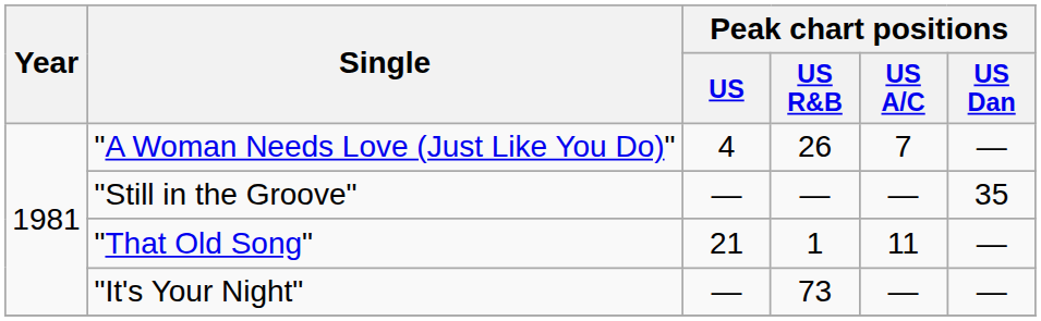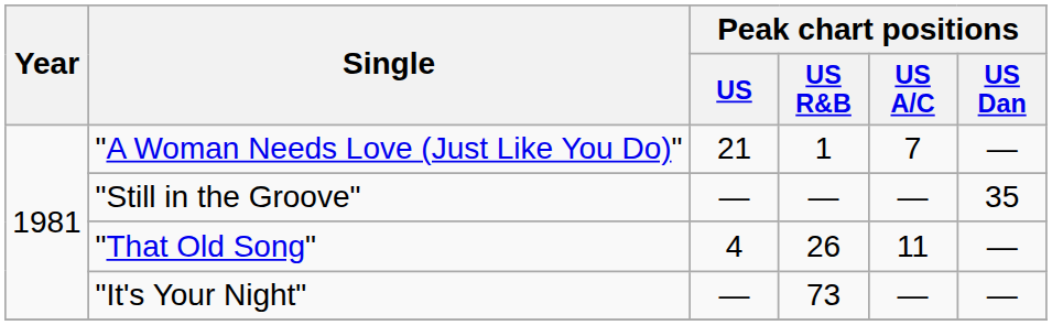"A Woman Needs Love (Just Like You Do)" | Peak chart positions / US: 4 -> 21
"A Woman Needs Love (Just Like You Do)" | Peak chart positions / US R&B: 26 -> 1
"That Old Song" | Peak chart positions / US: 21 -> 4
"That Old Song" | Peak chart positions / US R&B: 1 -> 26
